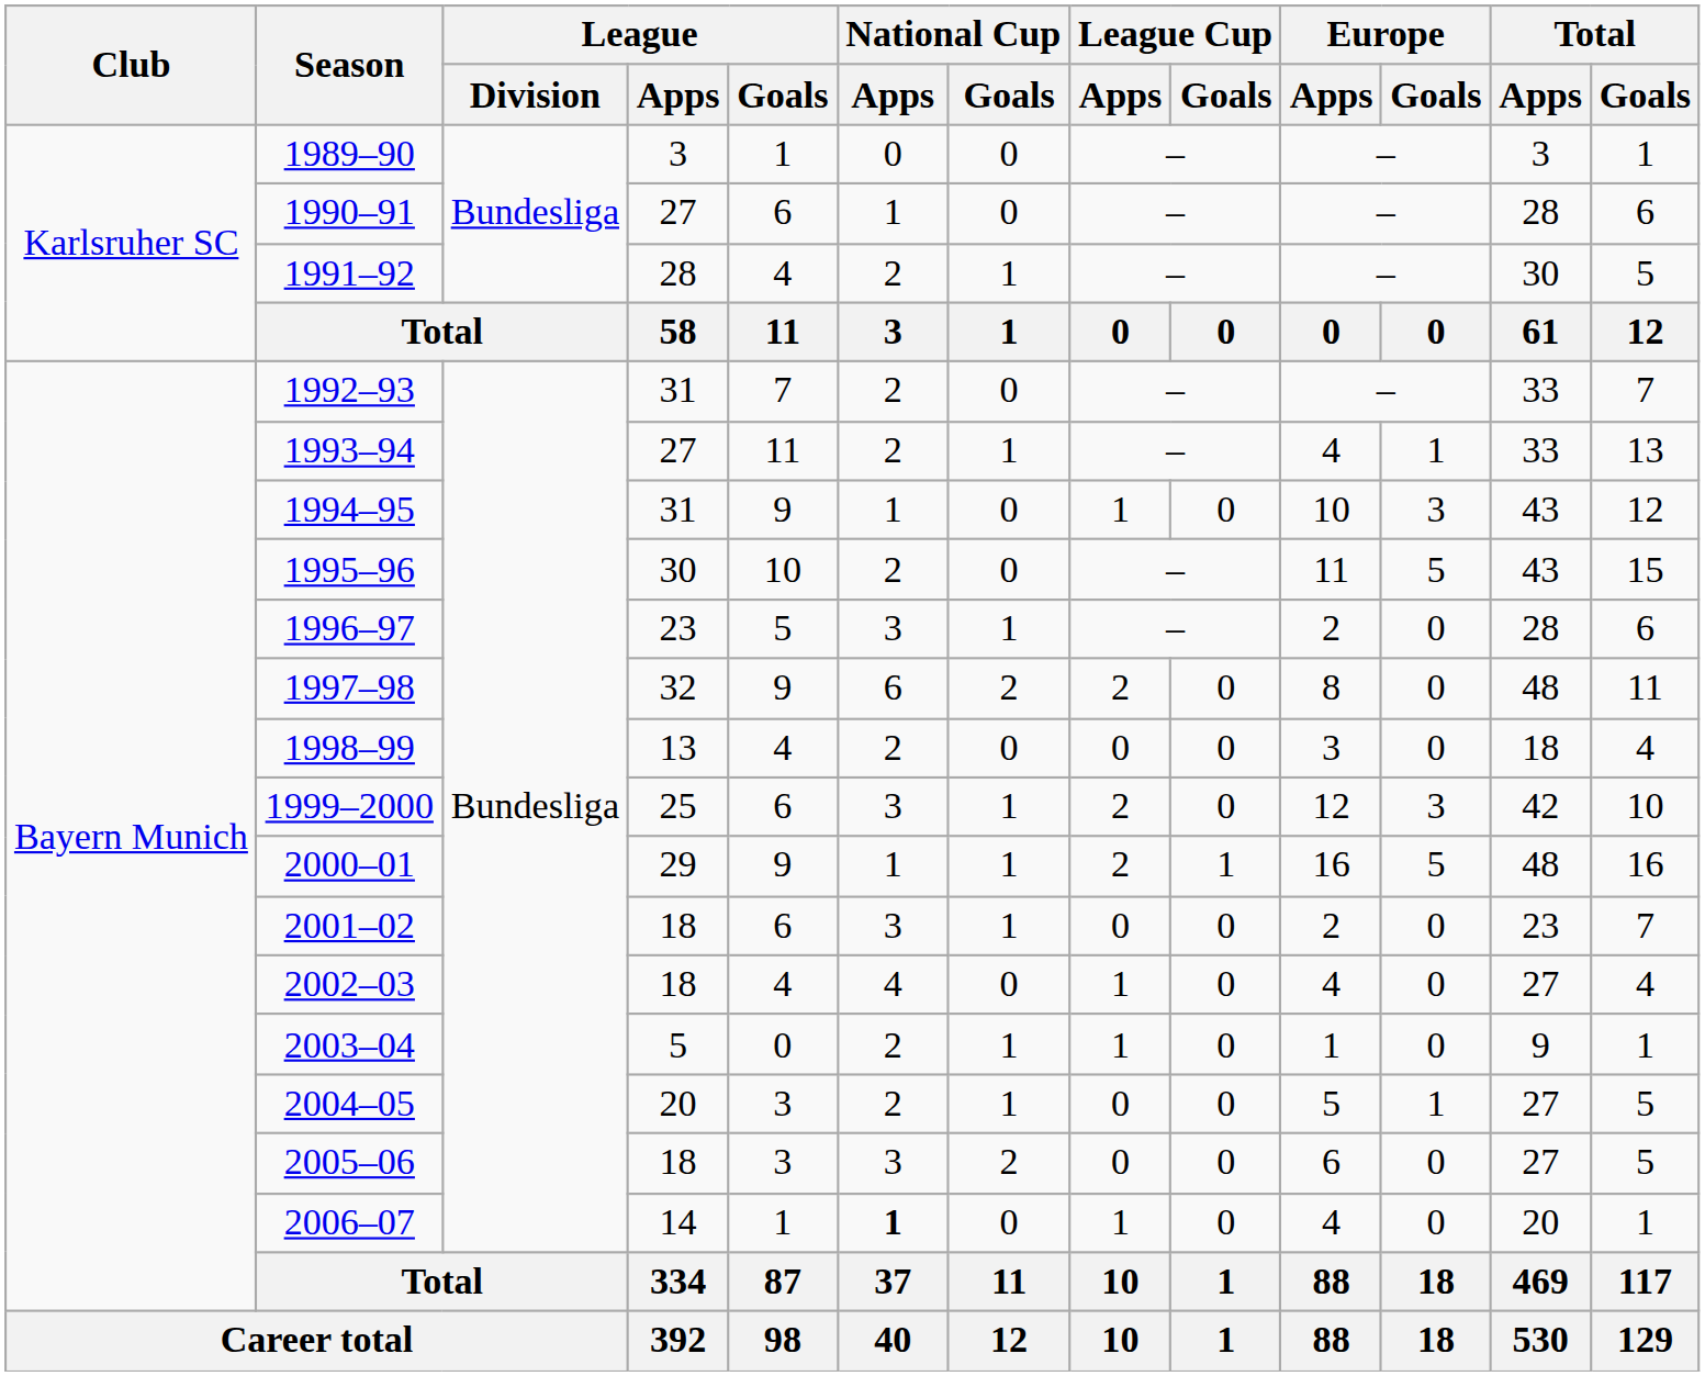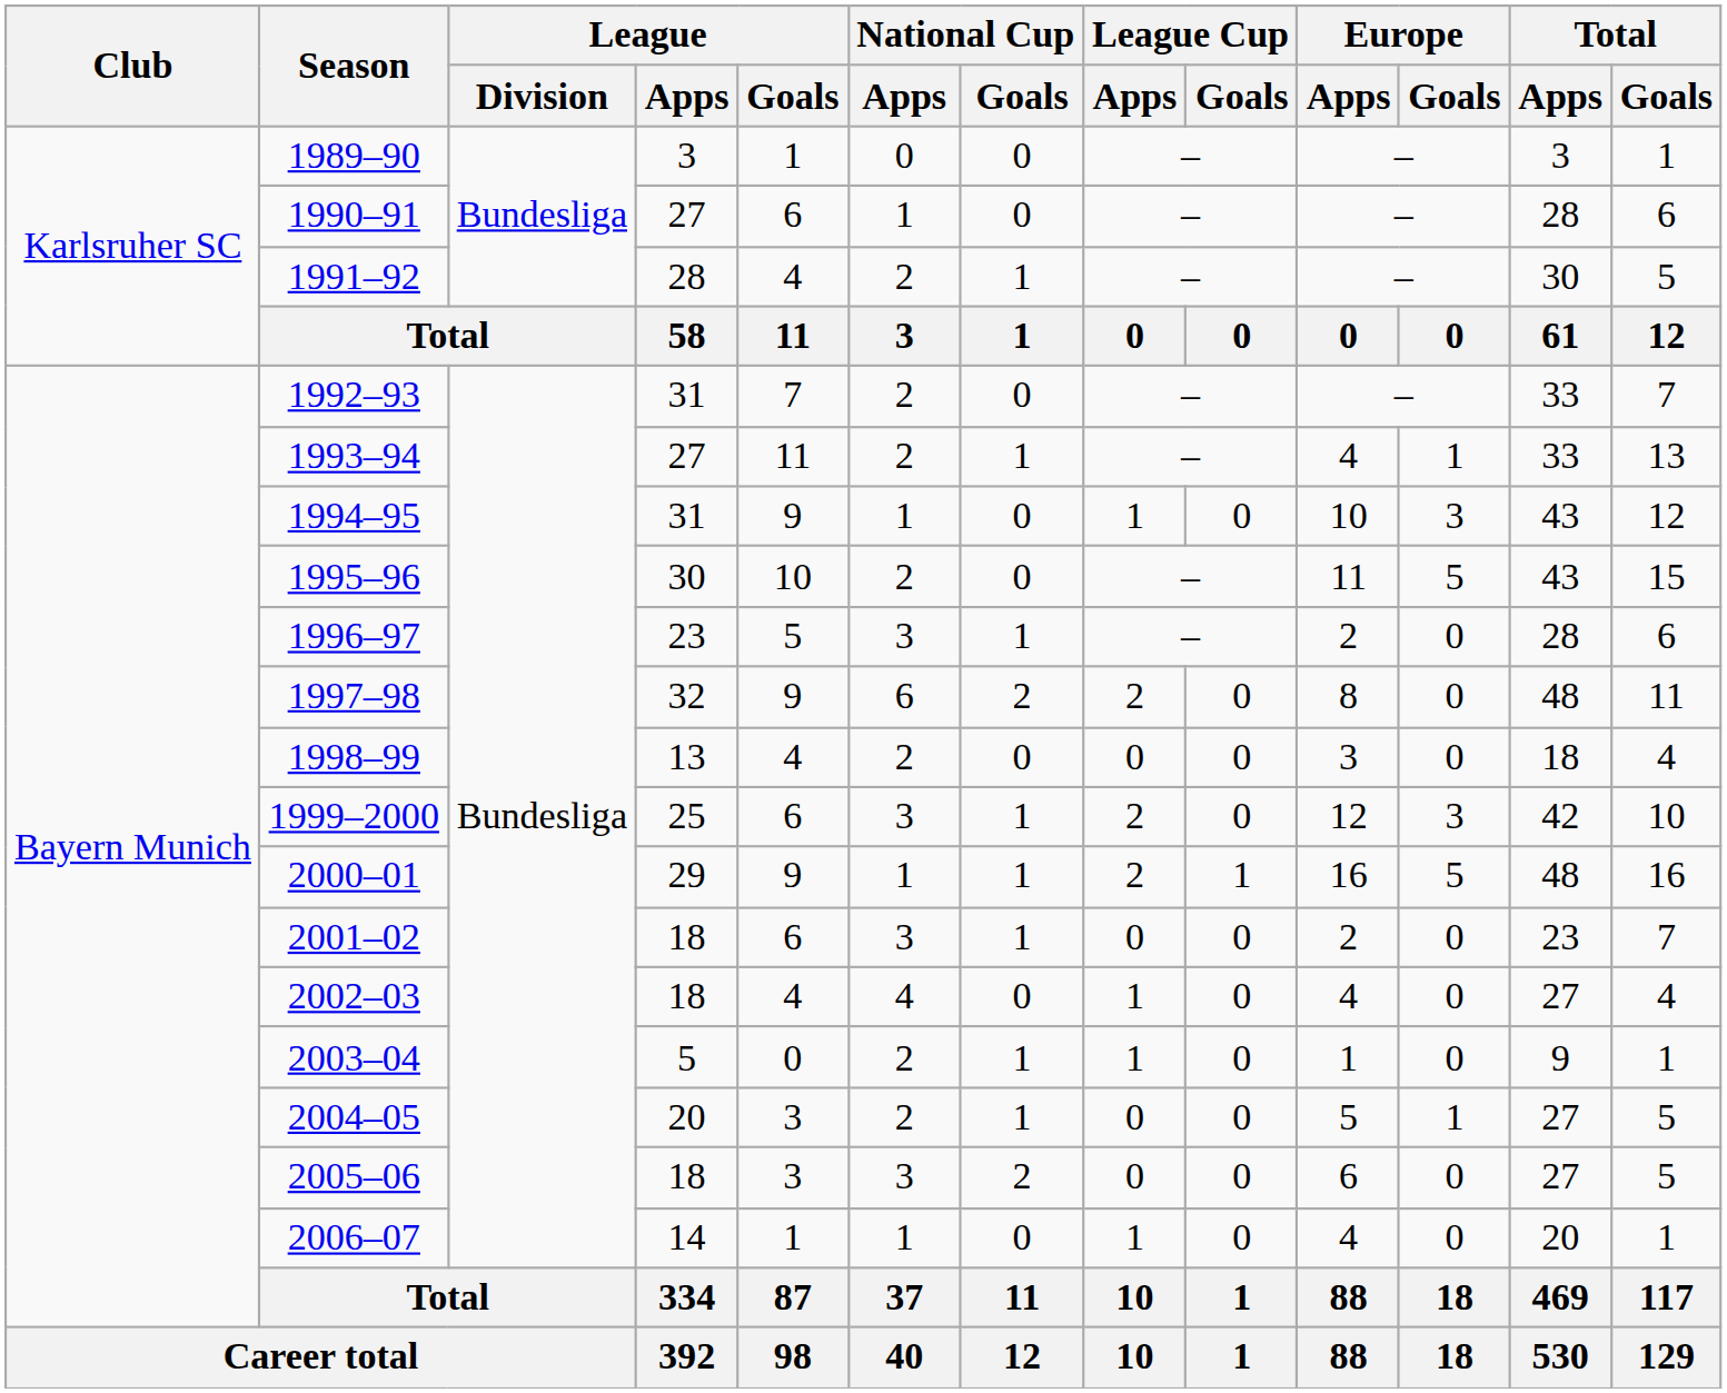2006–07 | National Cup / Apps: bold -> normal
